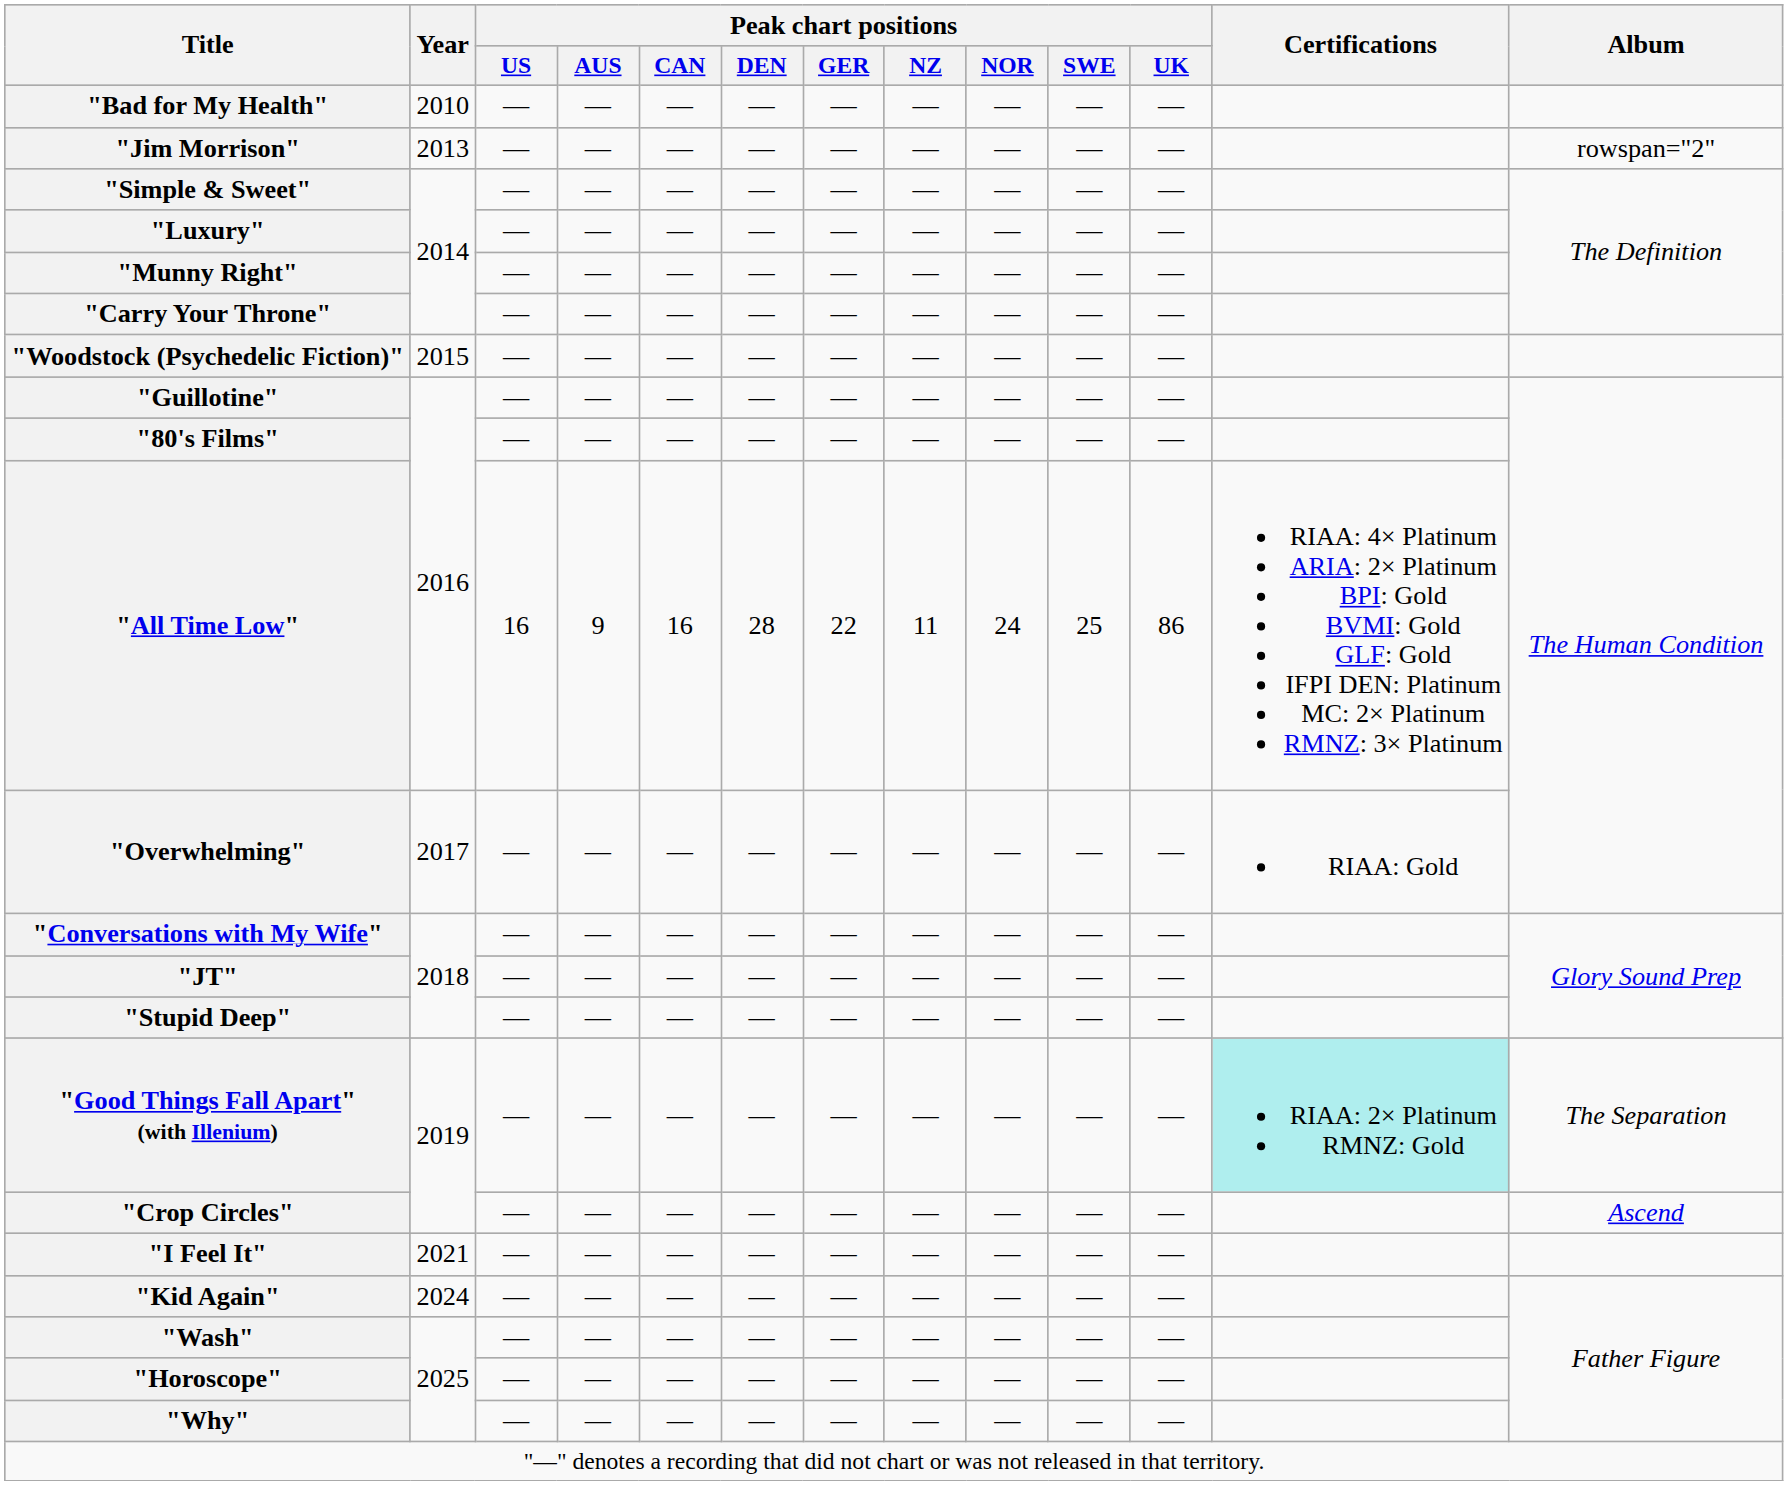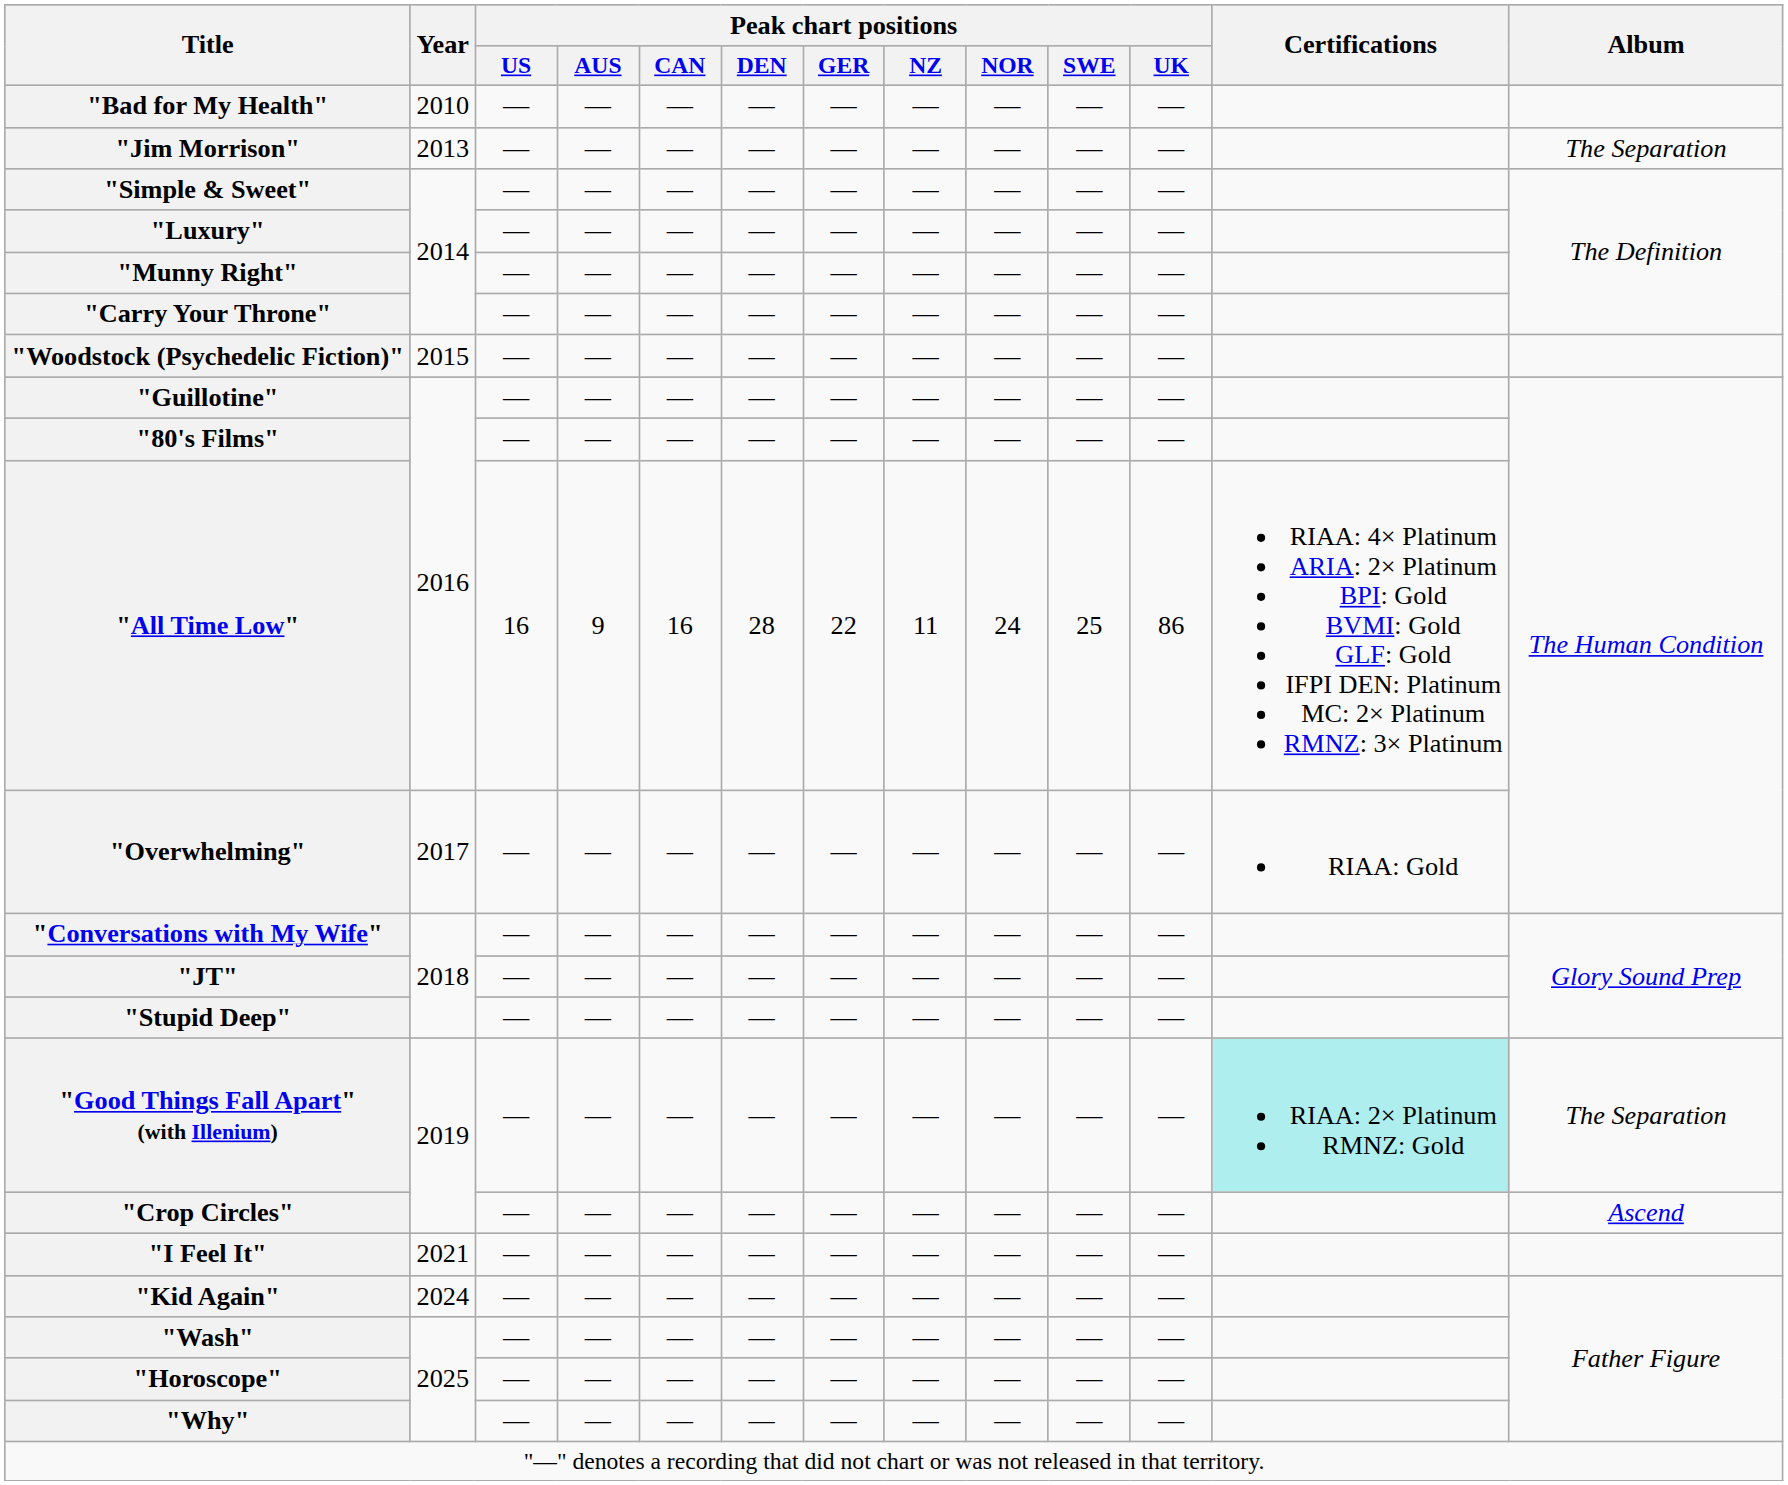"Jim Morrison" | Album: rowspan="2" -> The Separation
